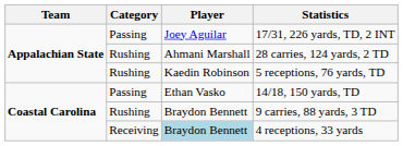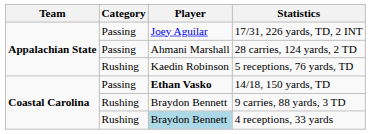28 carries, 124 yards, 2 TD | Category: Rushing -> Passing
14/18, 150 yards, TD | Player: normal -> bold
4 receptions, 33 yards | Category: Receiving -> Rushing
